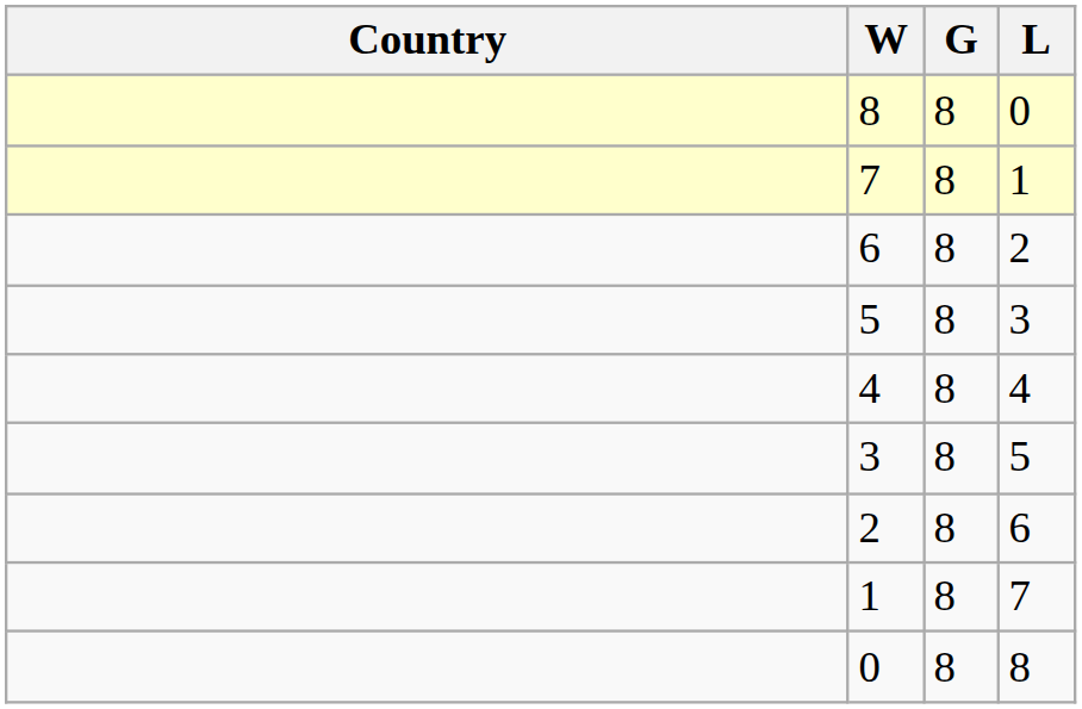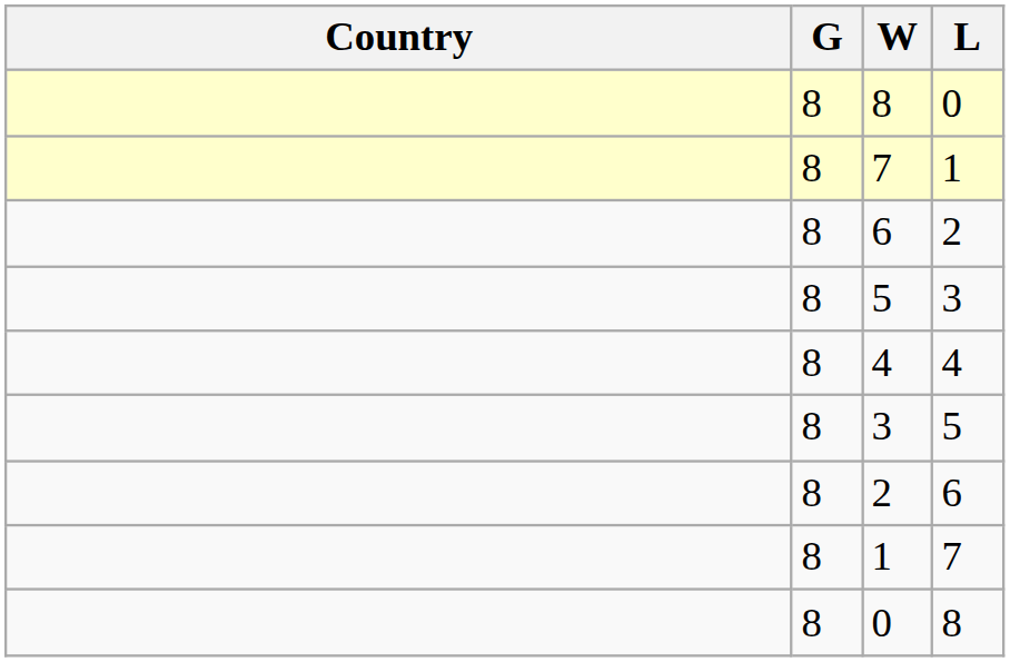columns swapped: G <-> W
